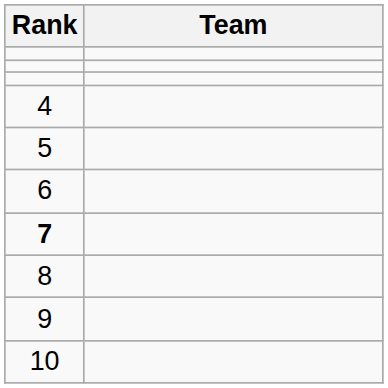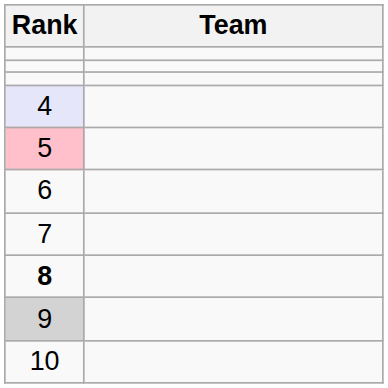row 5 | Rank: no background -> lavender background
row 6 | Rank: no background -> pink background
row 8 | Rank: bold -> normal
row 9 | Rank: normal -> bold
row 10 | Rank: no background -> lightgrey background
